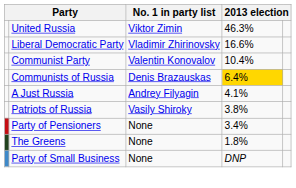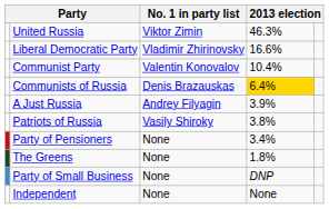A Just Russia | column 4: 4.1% -> 3.9%
+ row: Independent | None | None
